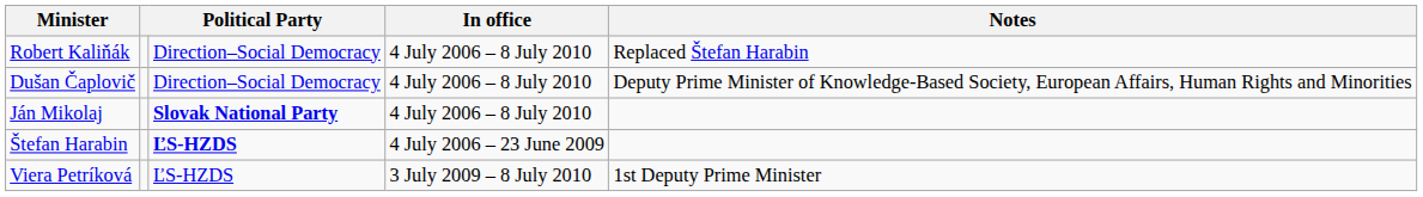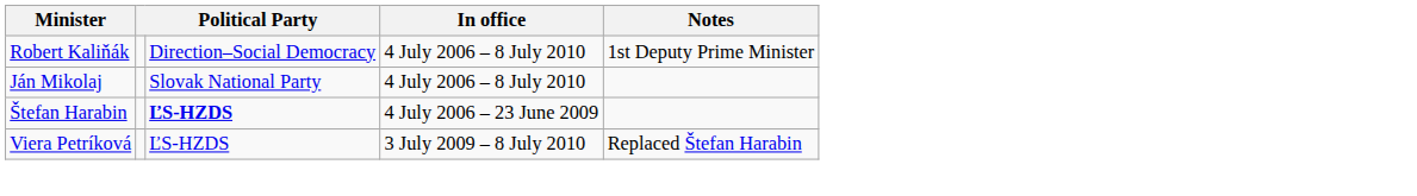Robert Kaliňák | Notes: Replaced Štefan Harabin -> 1st Deputy Prime Minister
- row: Dušan Čaplovič | Direction–Social Democracy | 4 July 2006 – 8 July 2010 | Deputy Prime Minister of Knowledge-Based Society, European Affairs, Human Rights and Minorities
Ján Mikolaj | column 3: bold -> normal
Viera Petríková | Notes: 1st Deputy Prime Minister -> Replaced Štefan Harabin
